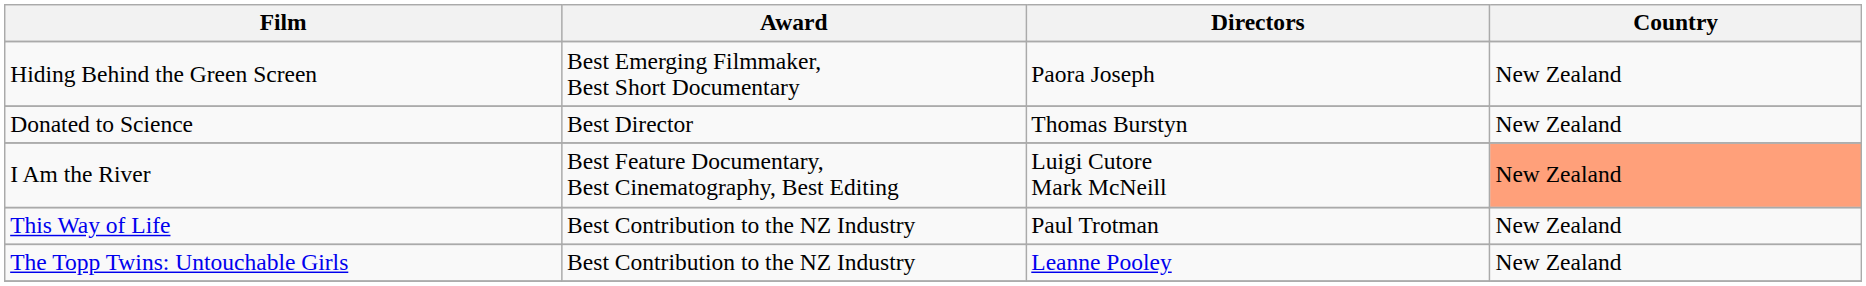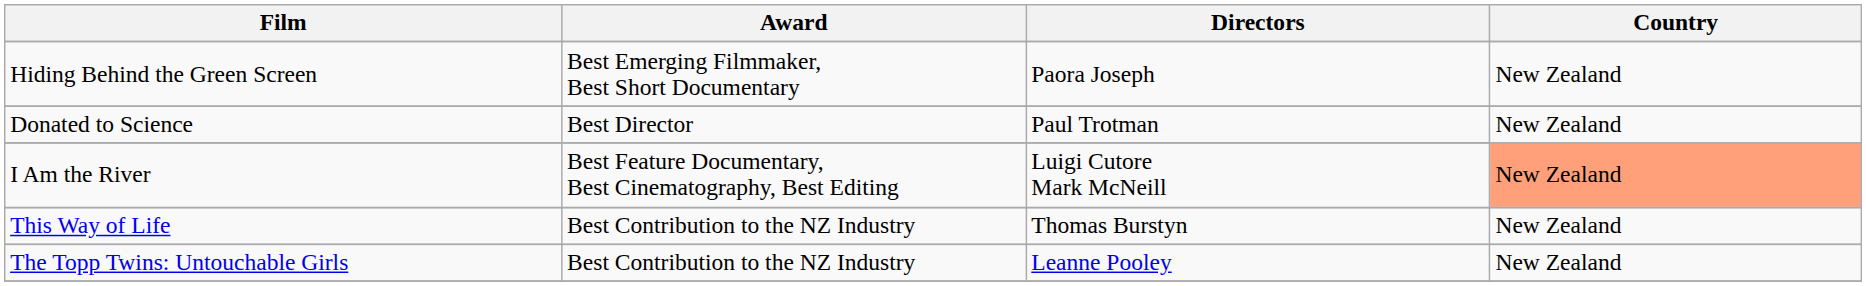Donated to Science | Directors: Thomas Burstyn -> Paul Trotman
This Way of Life | Directors: Paul Trotman -> Thomas Burstyn
